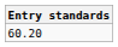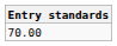row 2 | column 1: 60.20 -> 70.00
